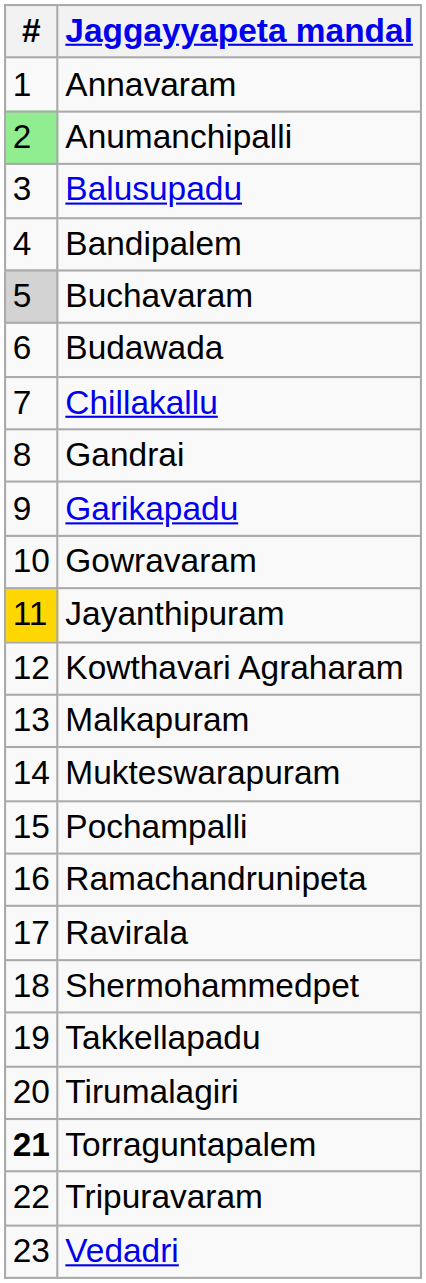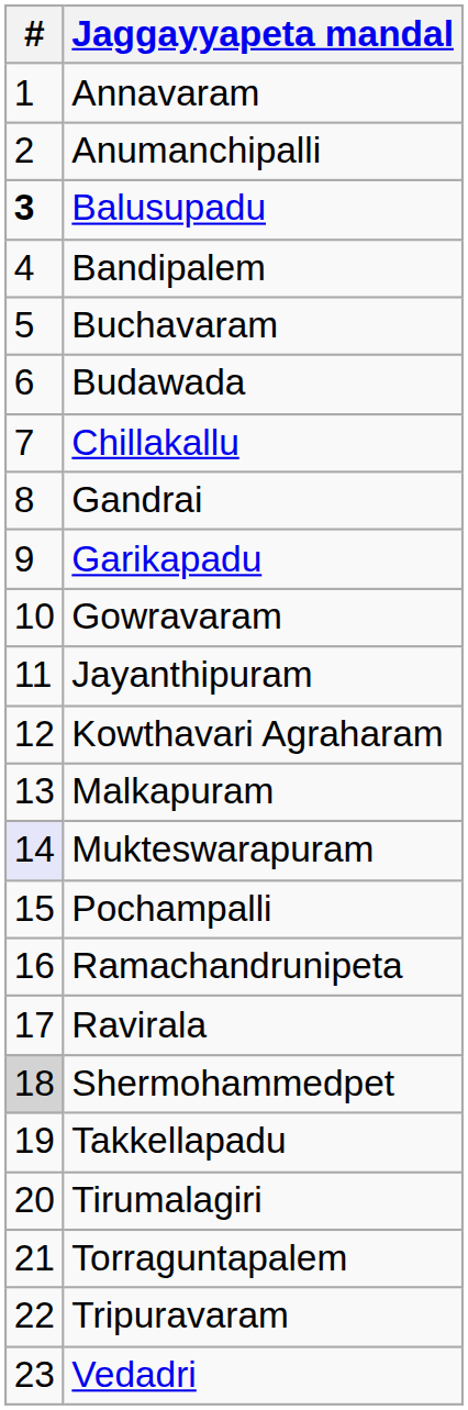Anumanchipalli | #: lightgreen background -> no background
Balusupadu | #: normal -> bold
Buchavaram | #: lightgrey background -> no background
Jayanthipuram | #: gold background -> no background
Mukteswarapuram | #: no background -> lavender background
Shermohammedpet | #: no background -> lightgrey background
Torraguntapalem | #: bold -> normal
